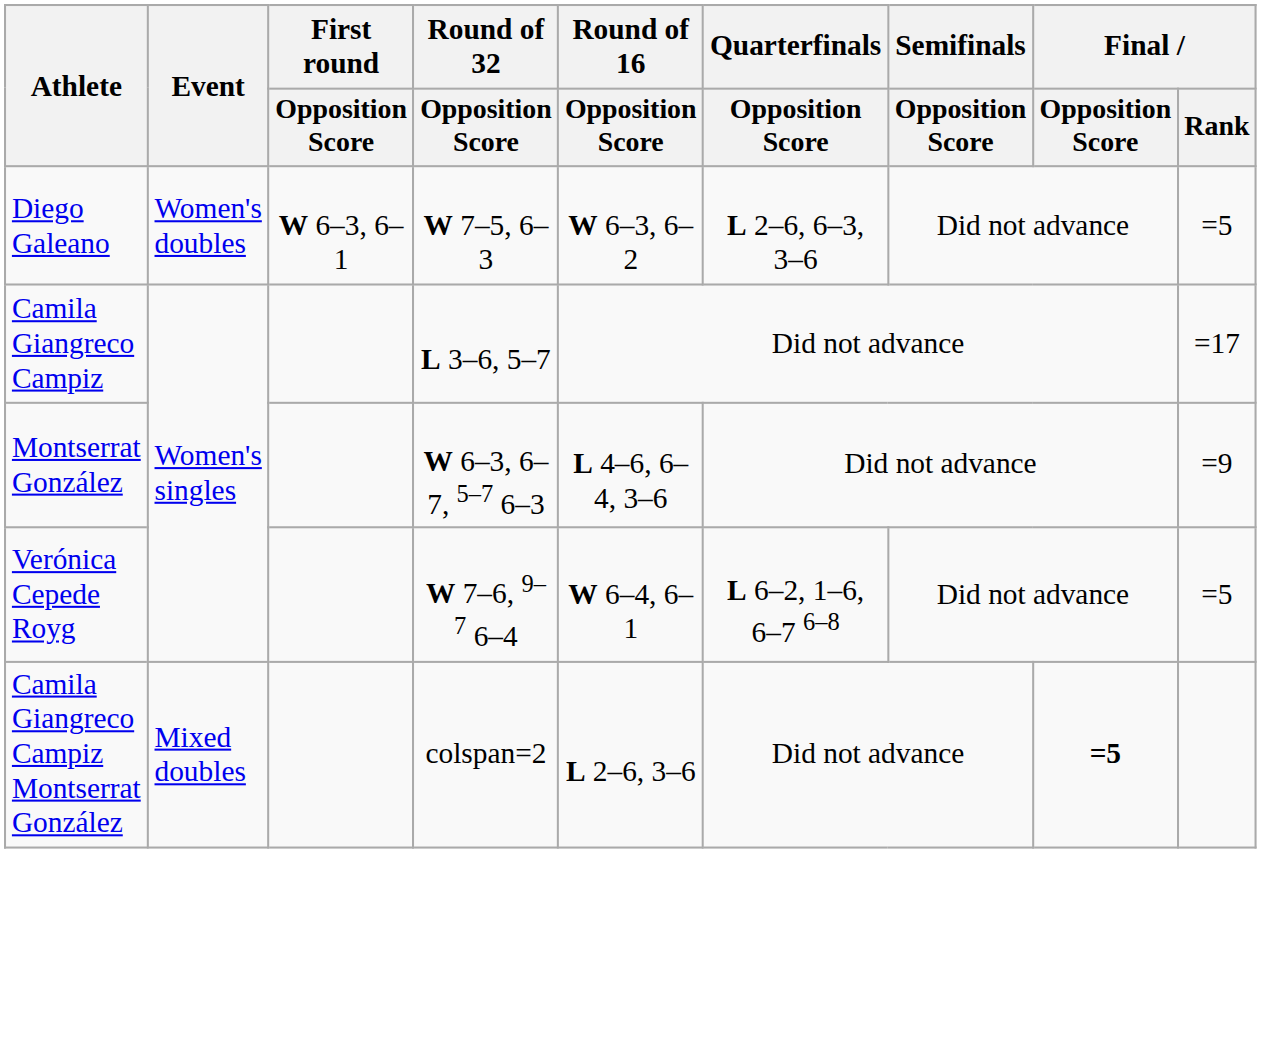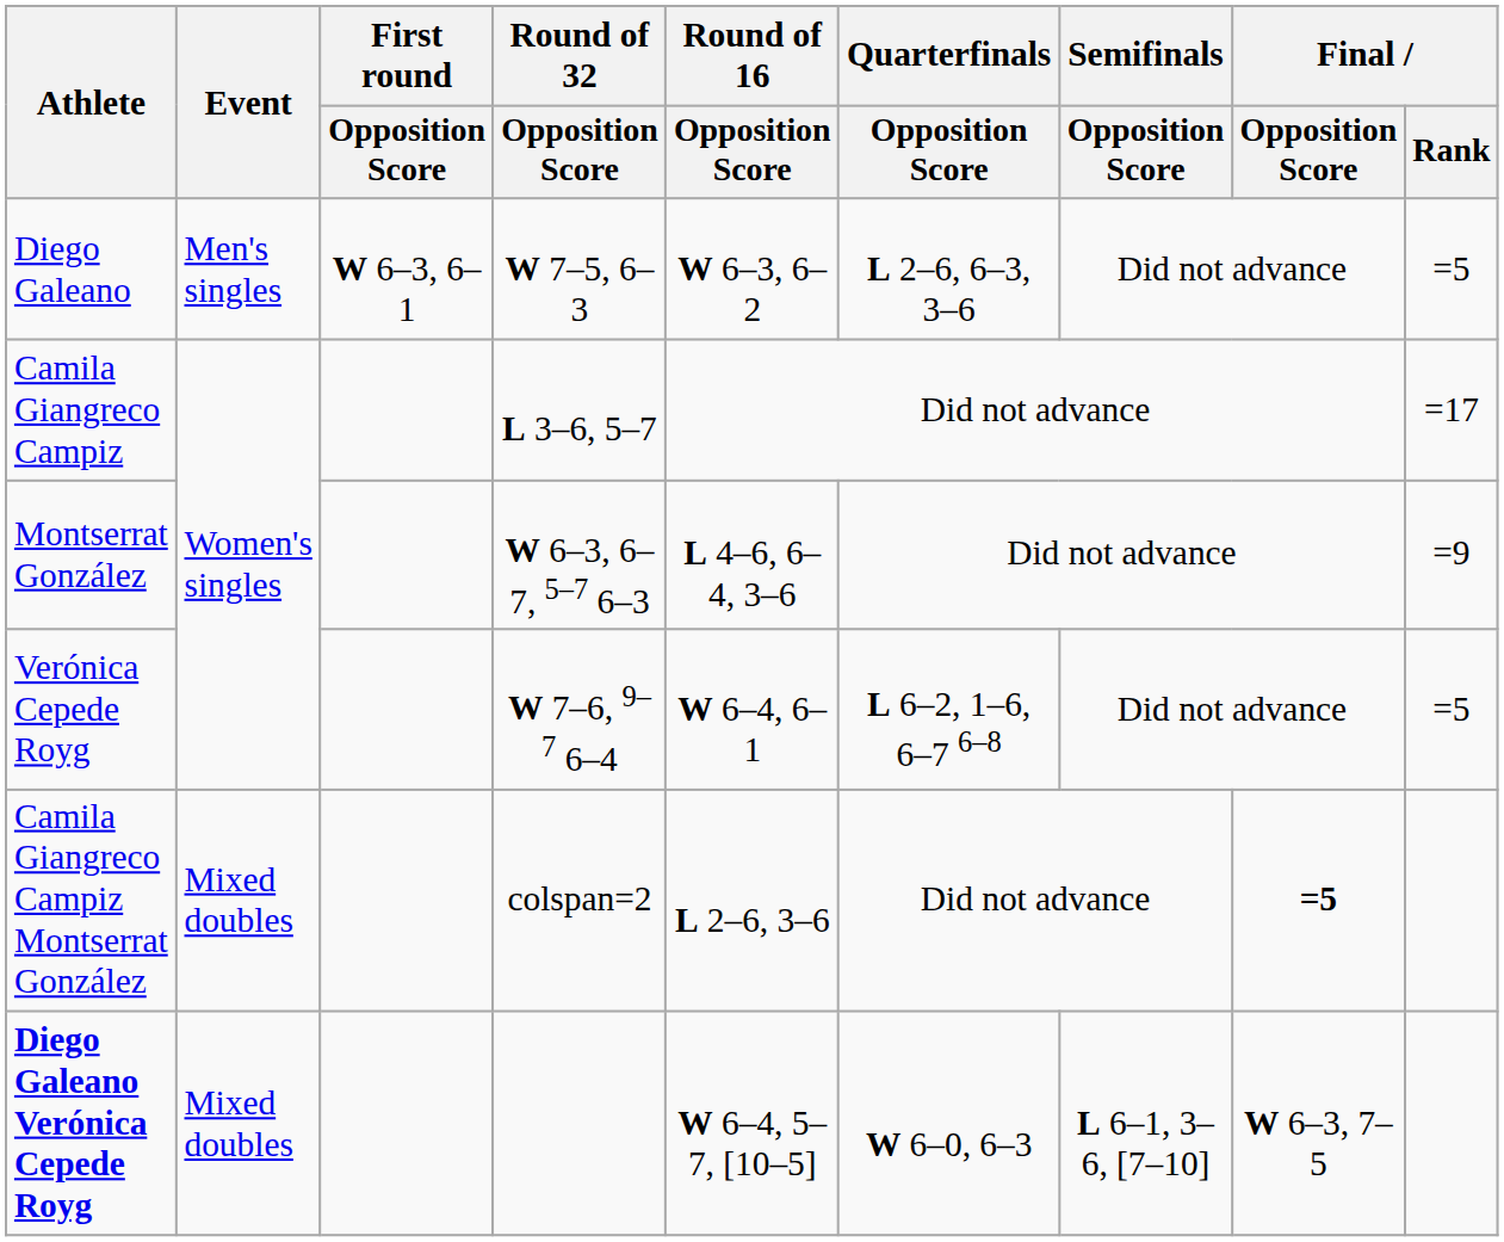Diego Galeano | Event: Women's doubles -> Men's singles
+ row: Diego Galeano Verónica Cepede Royg | Mixed doubles | W 6–4, 5–7, [10–5] | W 6–0, 6–3 | L 6–1, 3–6, [7–10] | W 6–3, 7–5
